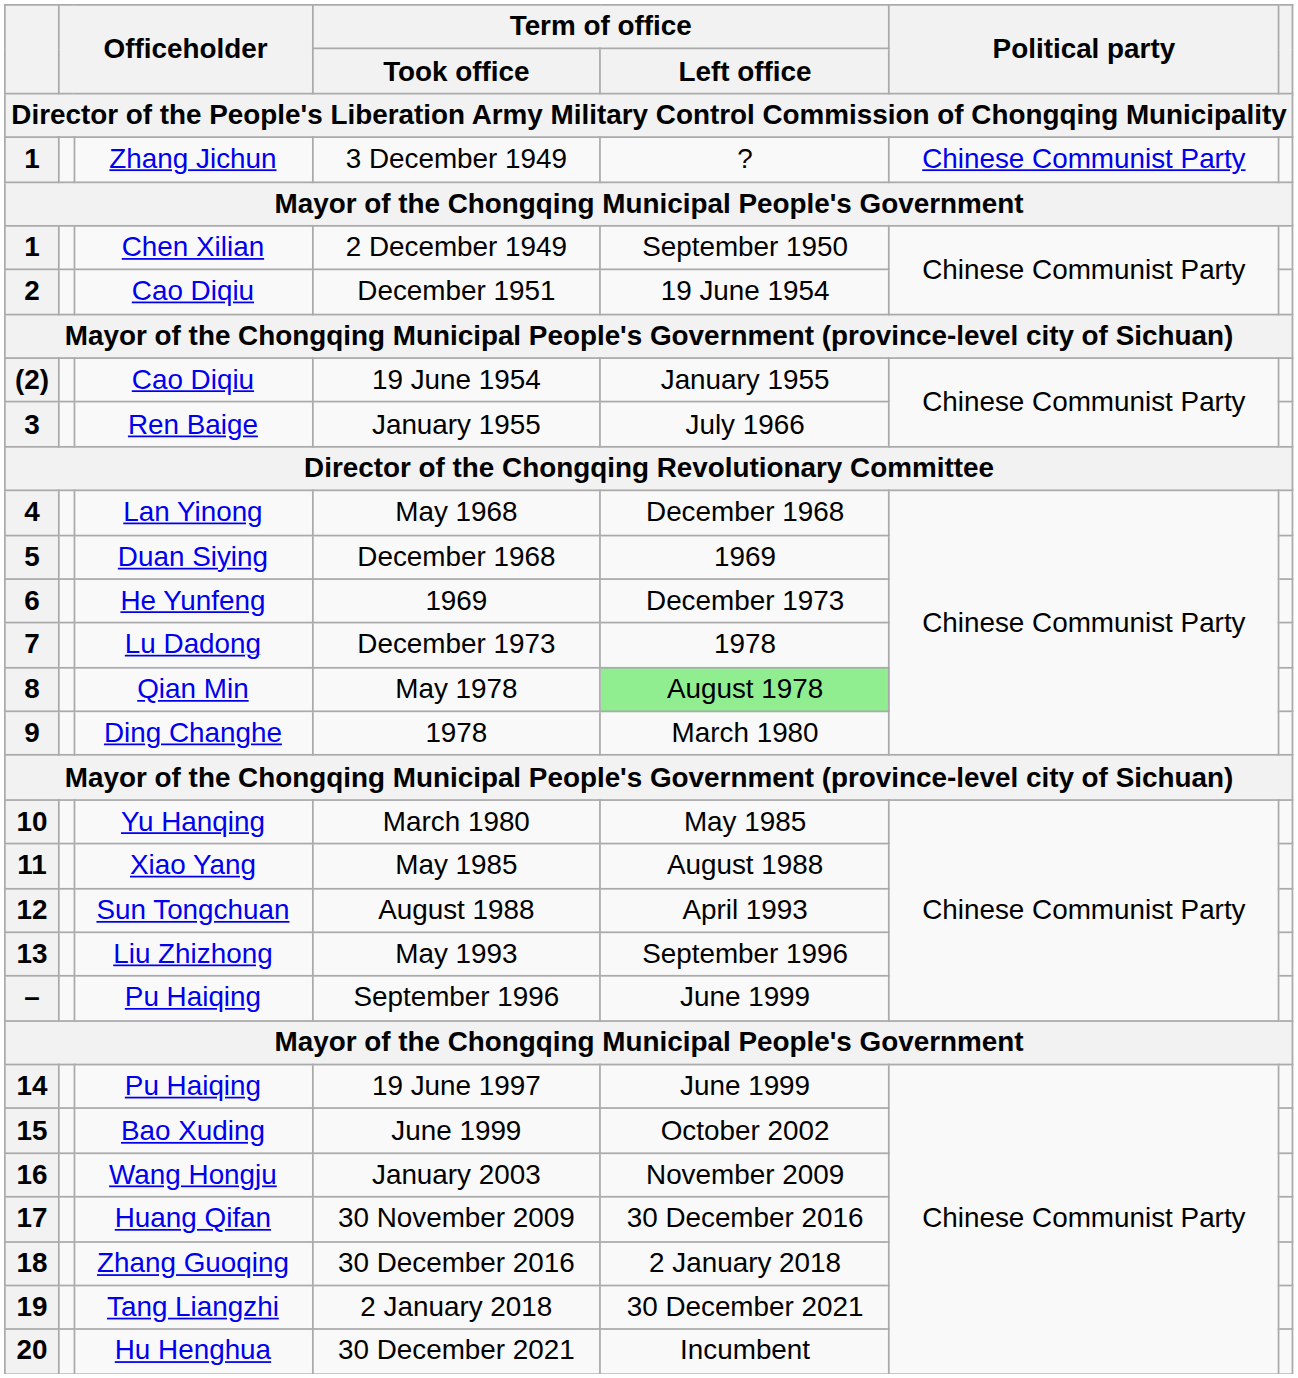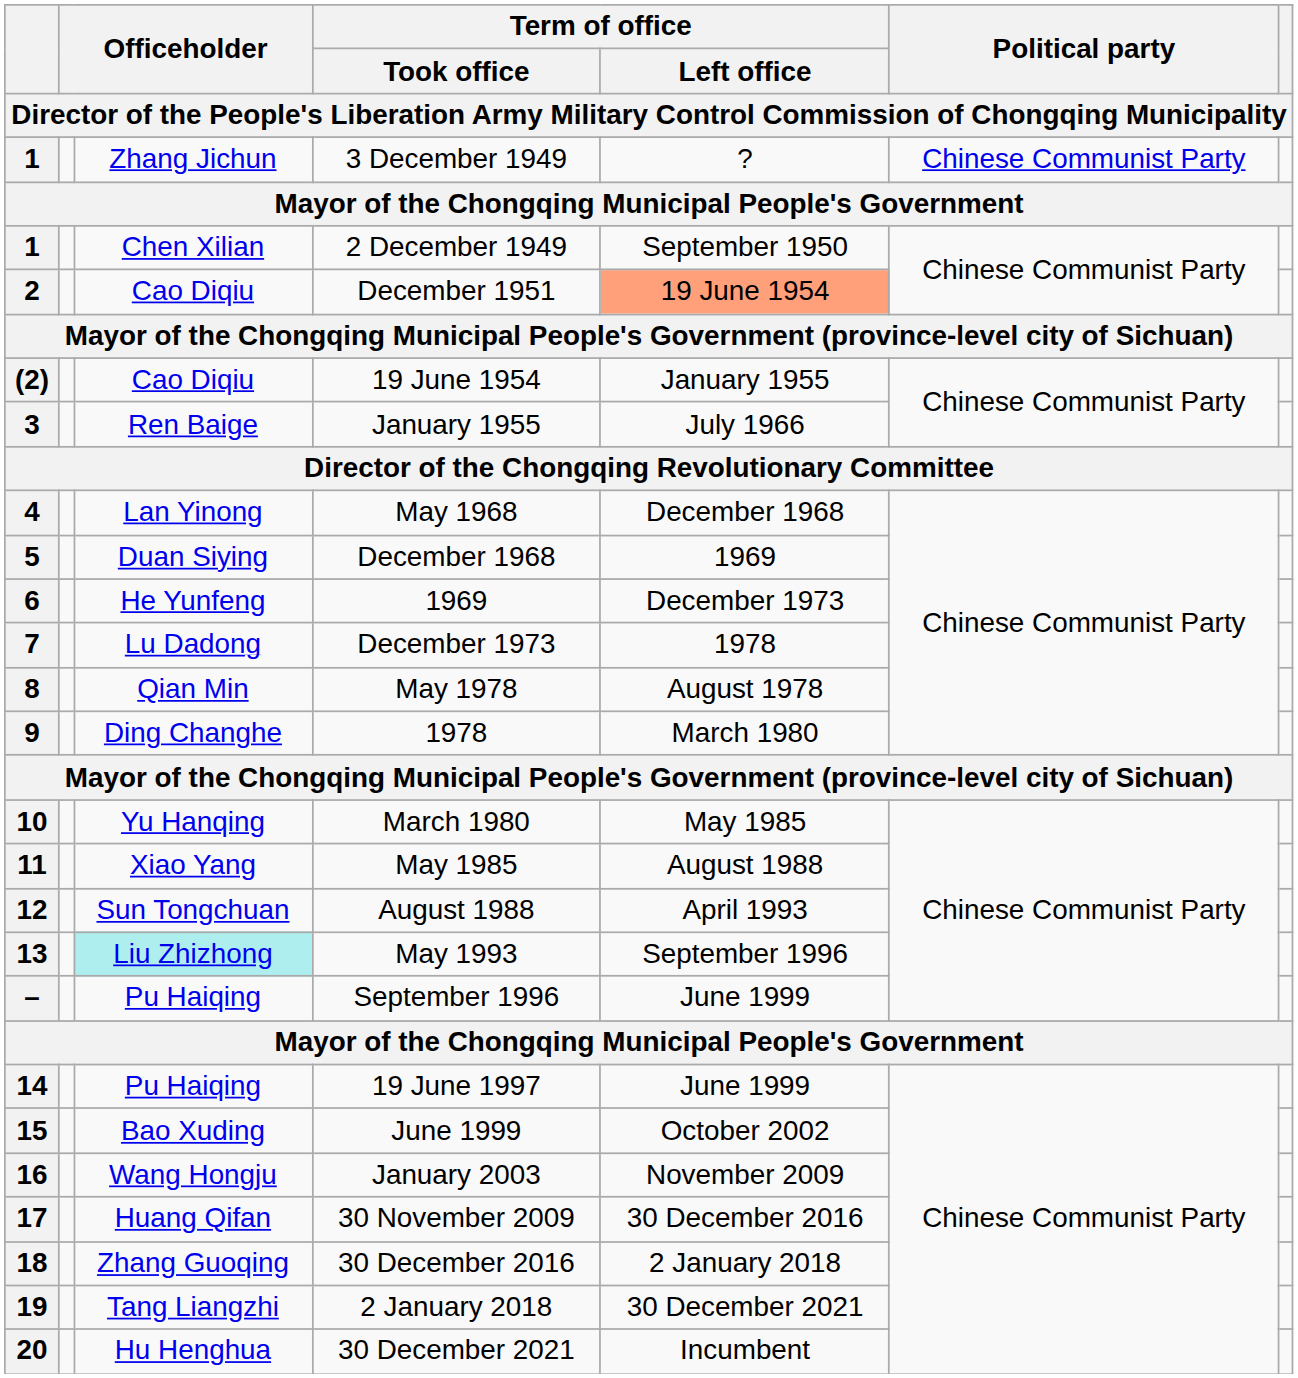2 | Term of office / Left office: no background -> lightsalmon background
8 | Term of office / Left office: lightgreen background -> no background
13 | column 3: no background -> paleturquoise background
